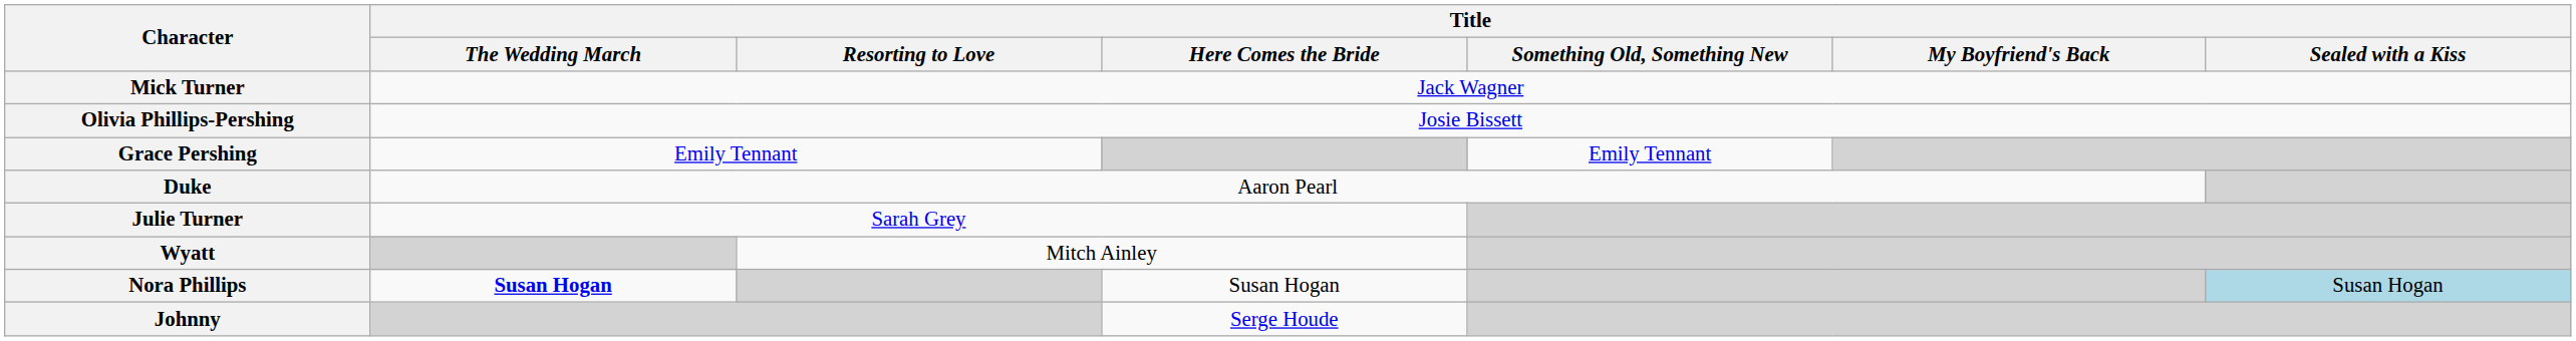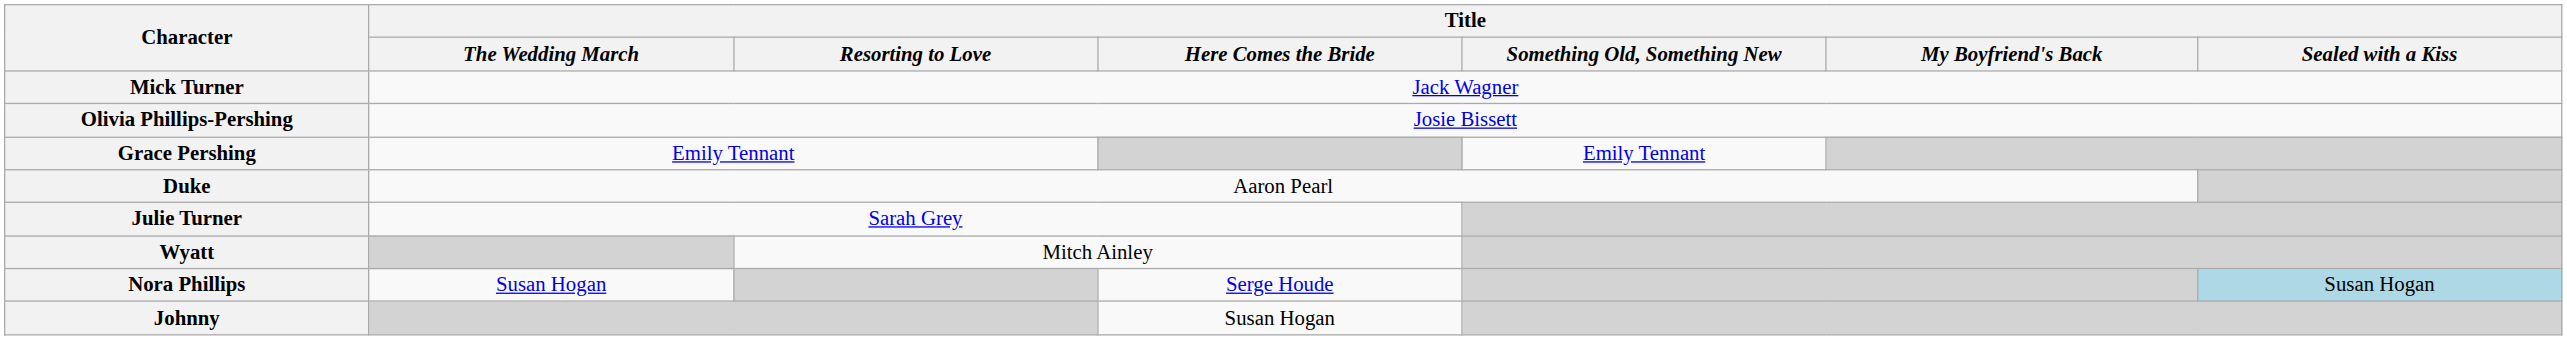Nora Phillips | Title / The Wedding March: bold -> normal
Nora Phillips | Title / Here Comes the Bride: Susan Hogan -> Serge Houde
Johnny | Title / Here Comes the Bride: Serge Houde -> Susan Hogan
